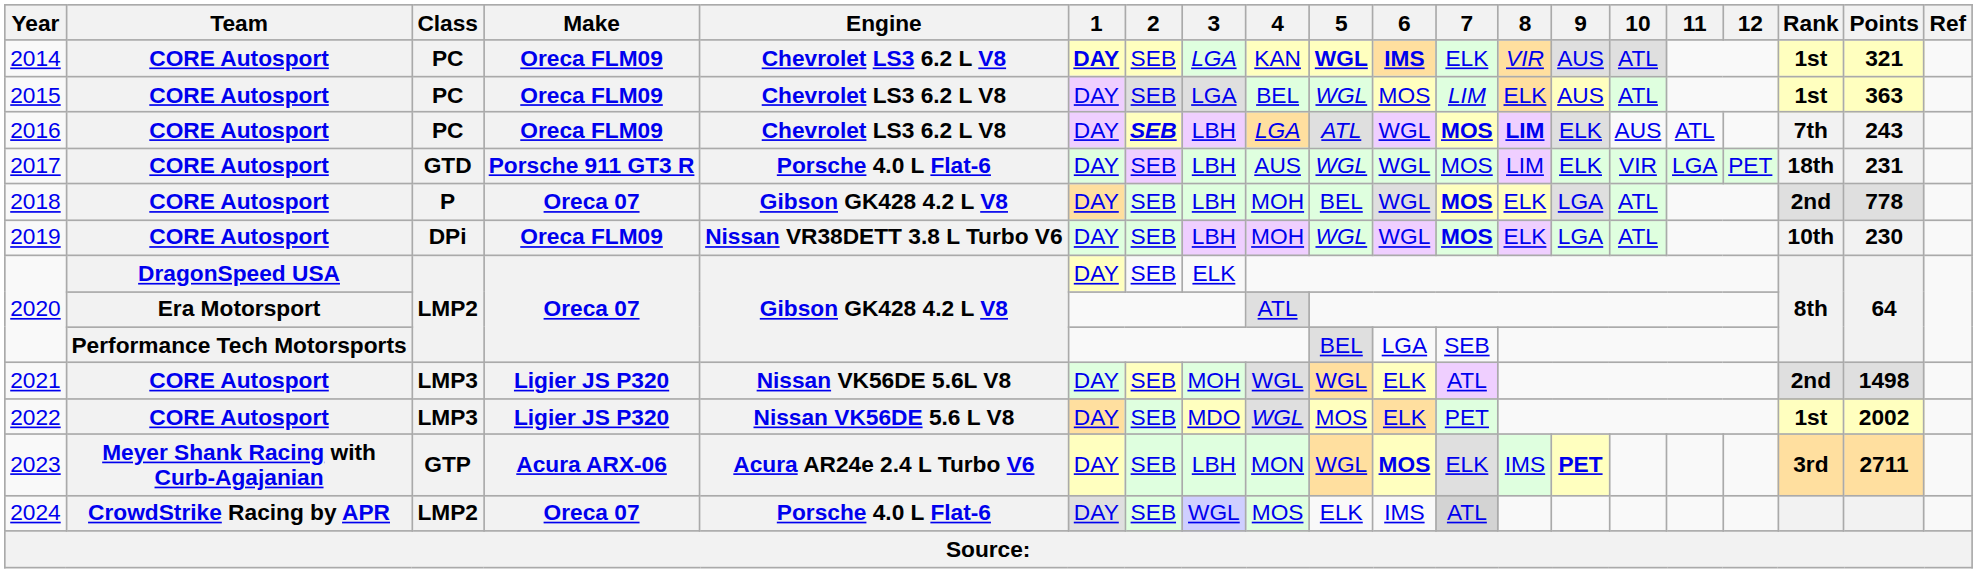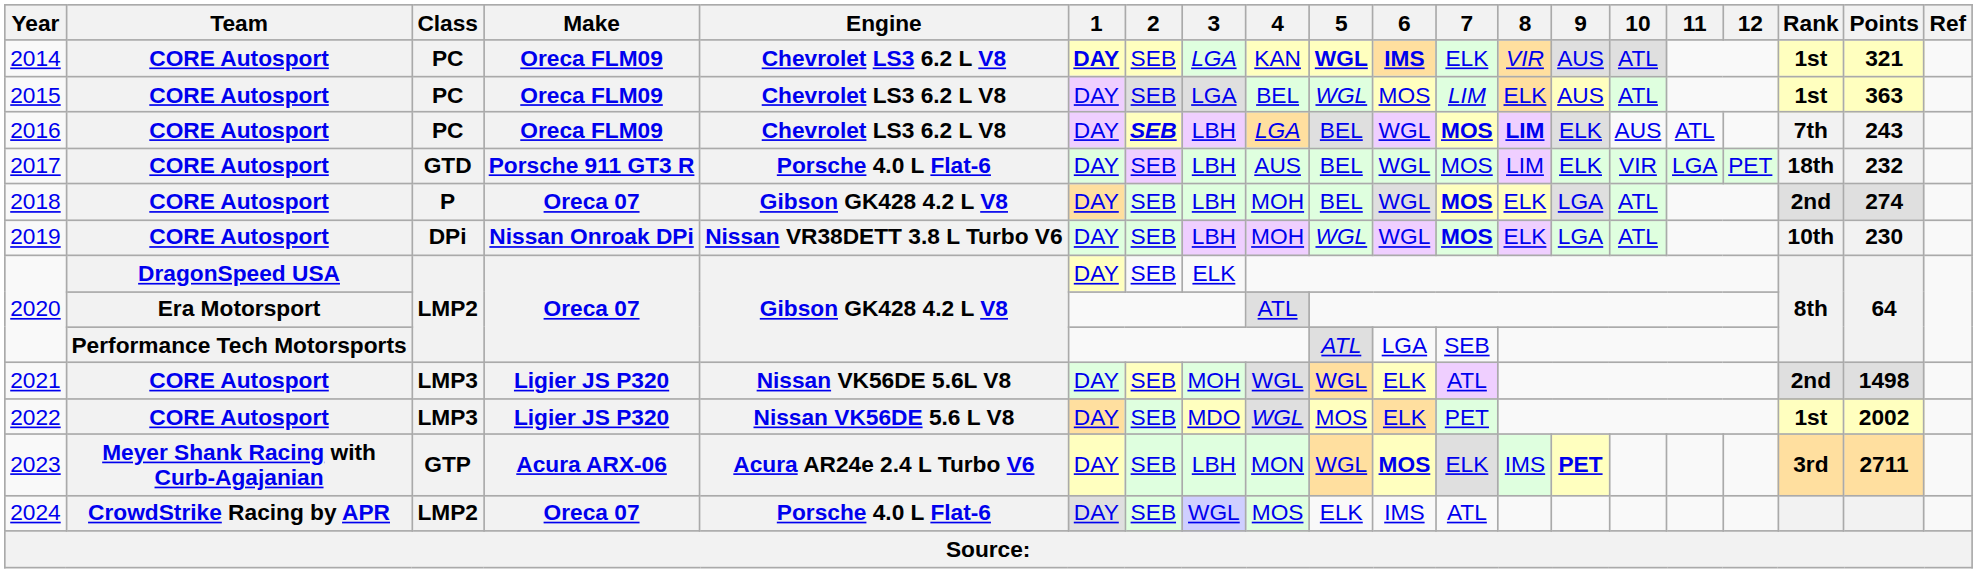2016 | 5: ATL -> BEL
2017 | 5: WGL -> BEL
2017 | Points: 231 -> 232
2018 | Points: 778 -> 274
2019 | Make: Oreca FLM09 -> Nissan Onroak DPi
2020 / Performance Tech Motorsports | 5: BEL -> ATL
2024 | 7: lightgrey background -> no background
